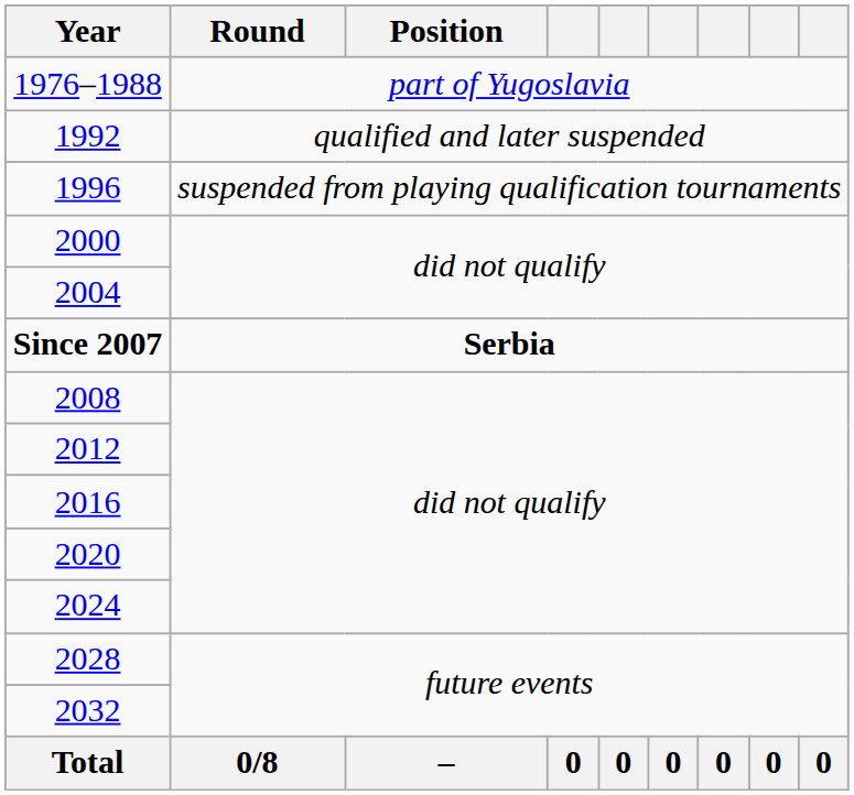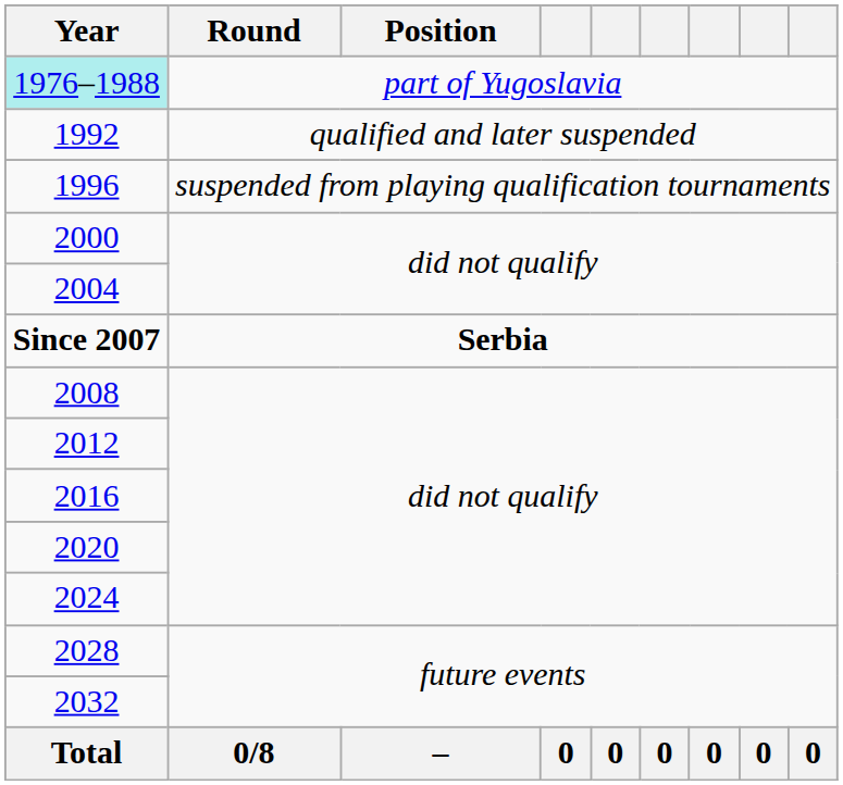1976–1988 | Year: no background -> paleturquoise background
